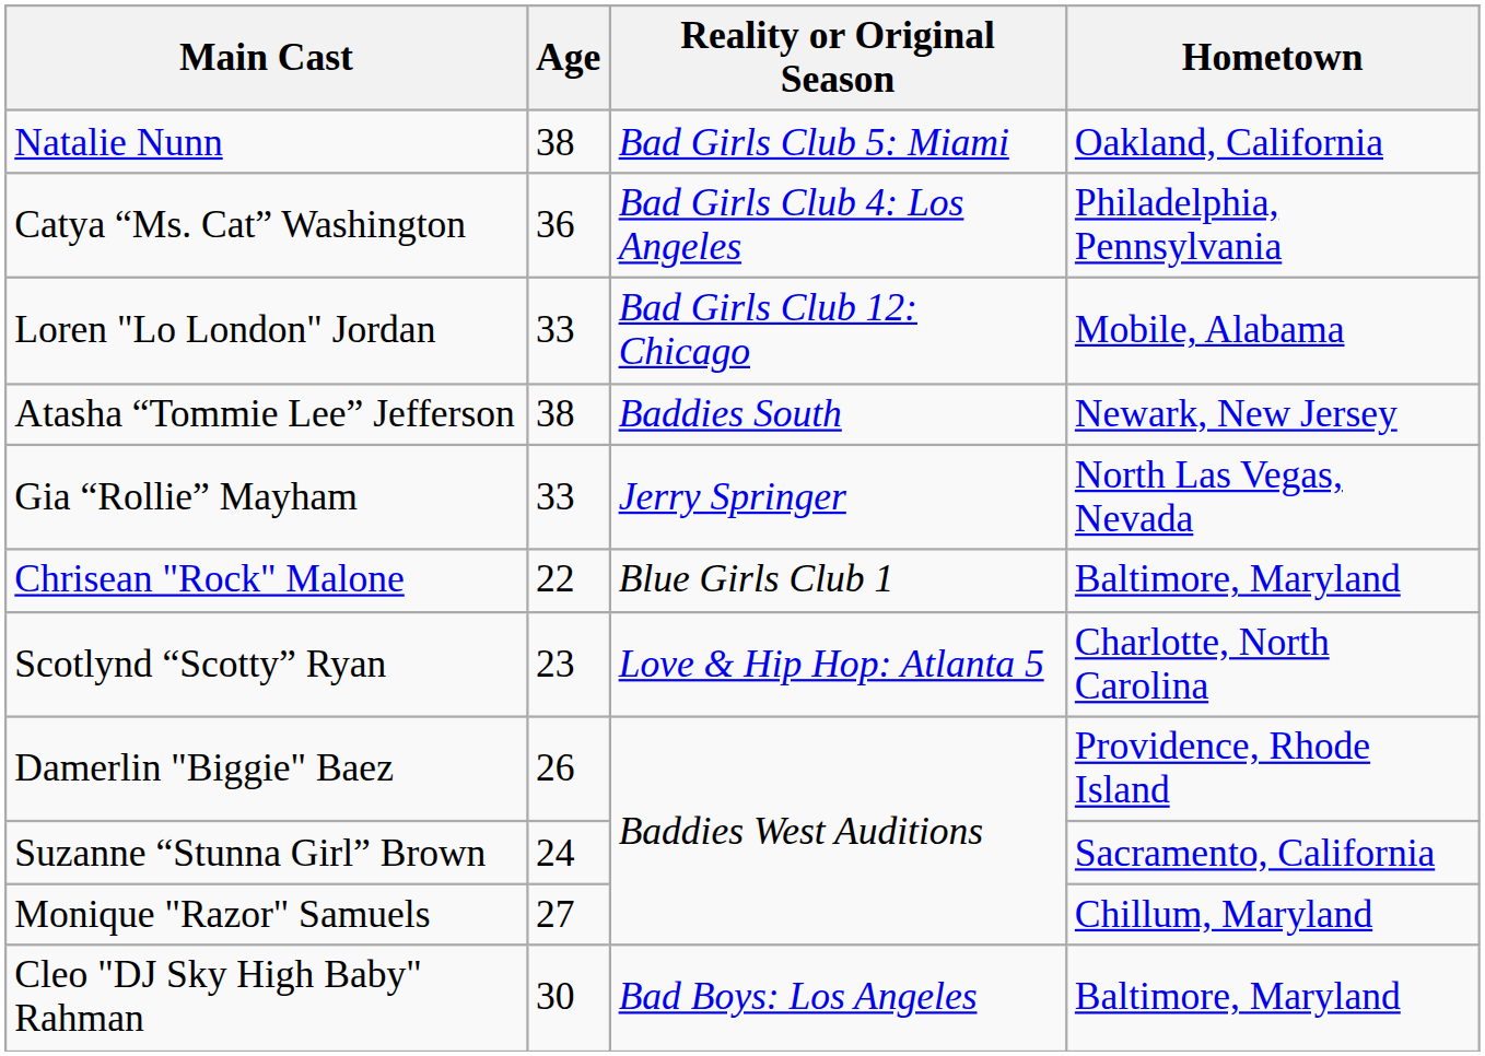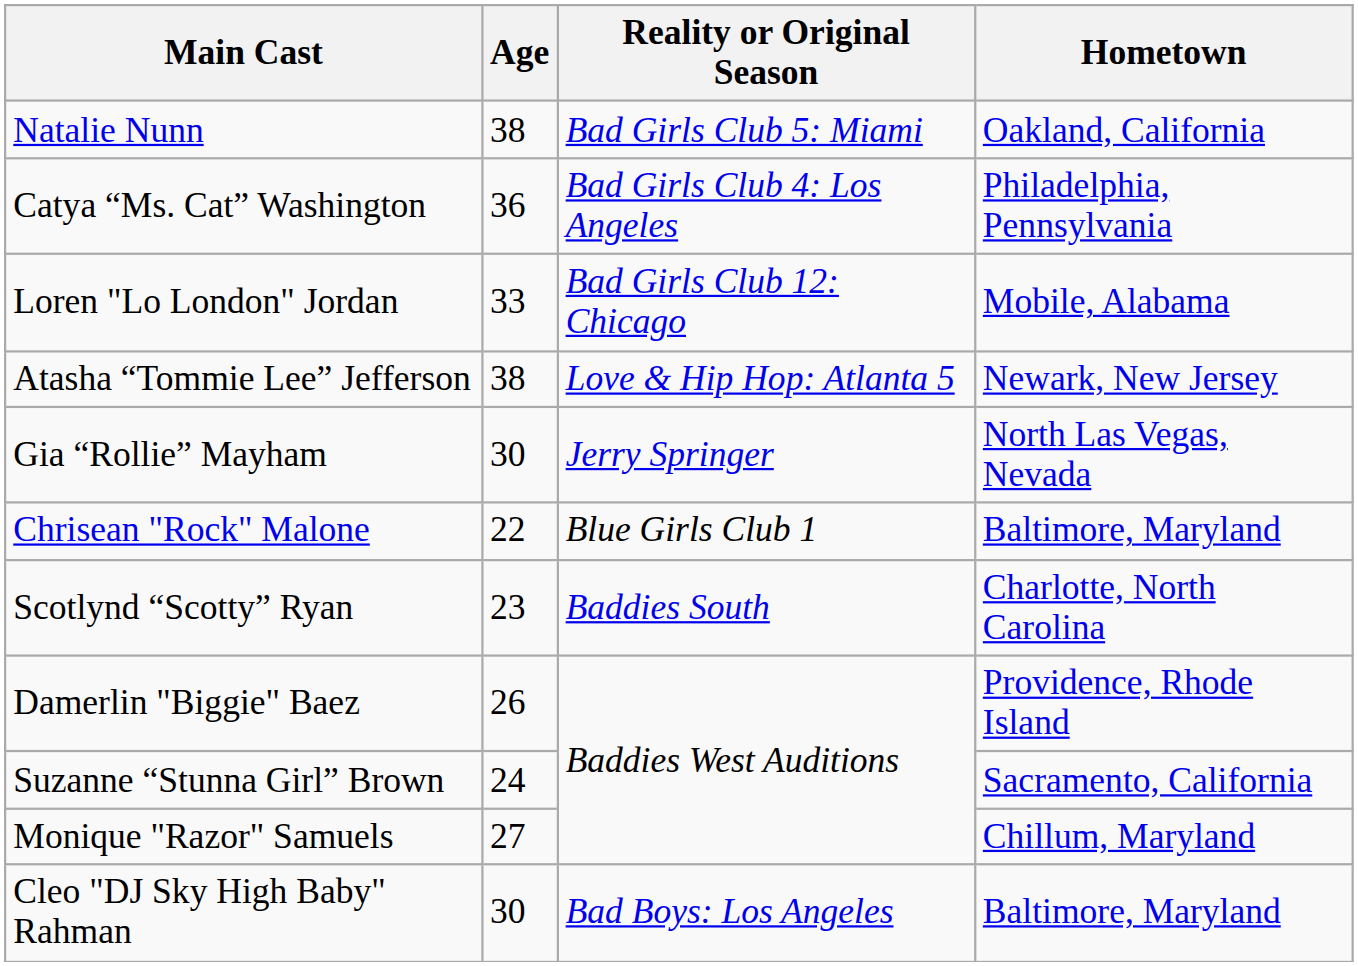Atasha “Tommie Lee” Jefferson | Reality or Original Season: Baddies South -> Love & Hip Hop: Atlanta 5
Gia “Rollie” Mayham | Age: 33 -> 30
Scotlynd “Scotty” Ryan | Reality or Original Season: Love & Hip Hop: Atlanta 5 -> Baddies South
